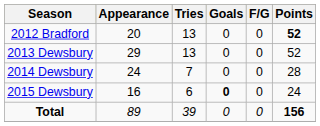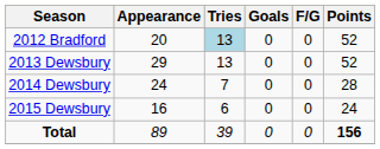2012 Bradford | Tries: no background -> lightblue background
2012 Bradford | Points: bold -> normal
2015 Dewsbury | Goals: bold -> normal
